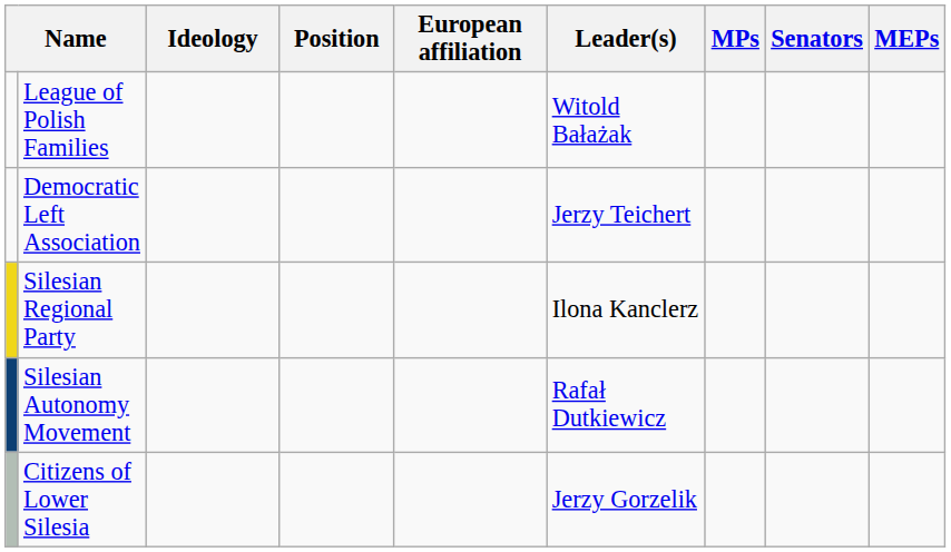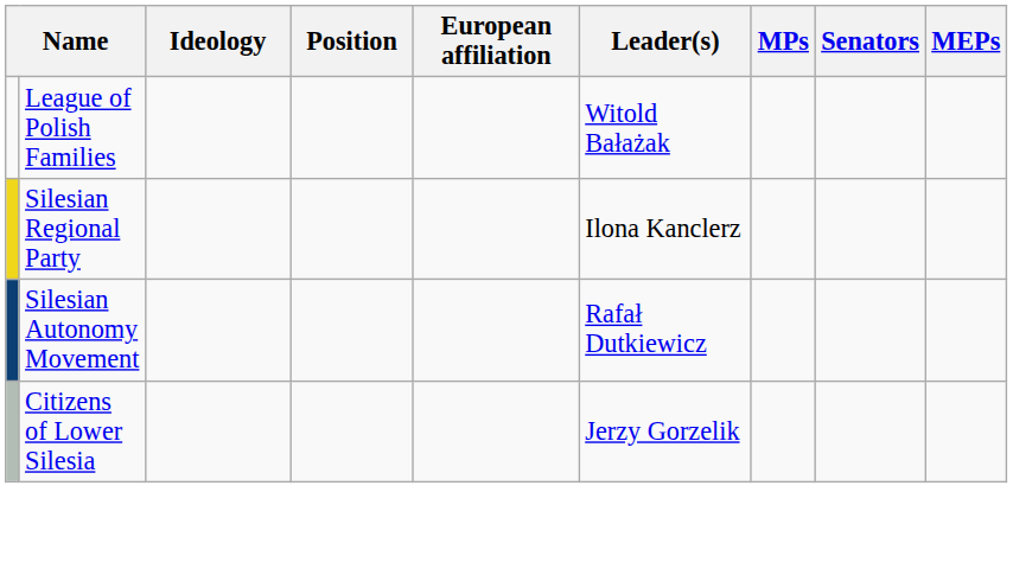- row: Democratic Left Association | Jerzy Teichert
